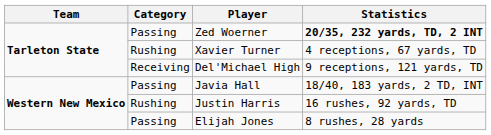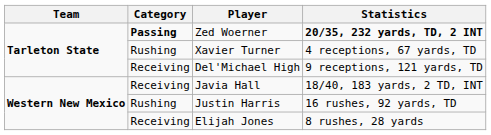Zed Woerner | Category: normal -> bold
Javia Hall | Category: Passing -> Receiving
Elijah Jones | Category: Passing -> Receiving
